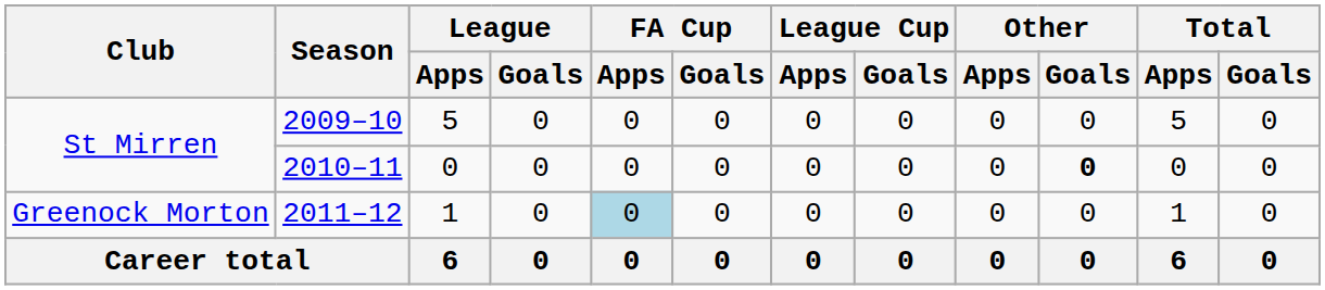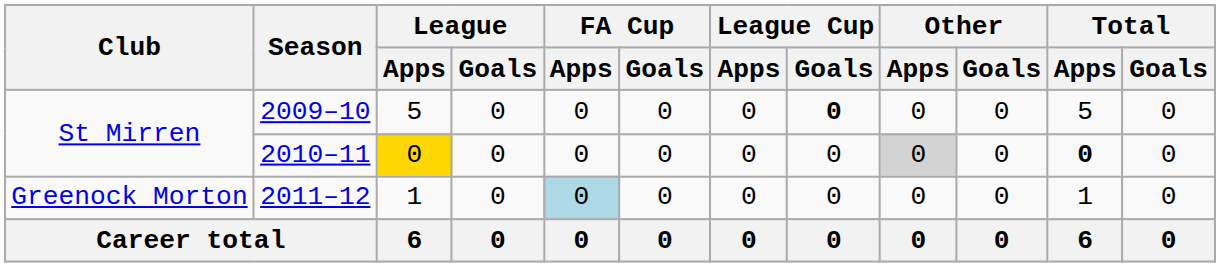2009–10 | League Cup / Goals: normal -> bold
2010–11 | League / Apps: no background -> gold background
2010–11 | Other / Apps: no background -> lightgrey background
2010–11 | Other / Goals: bold -> normal
2010–11 | Total / Apps: normal -> bold
